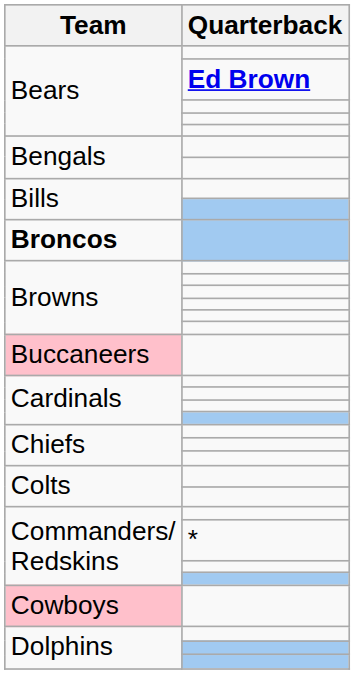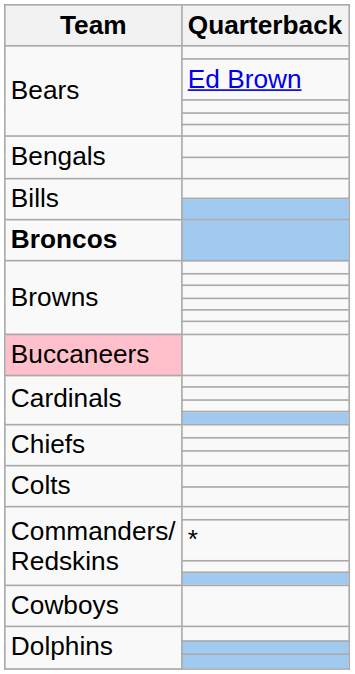row 3 | Quarterback: bold -> normal
row 32 | Team: pink background -> no background
